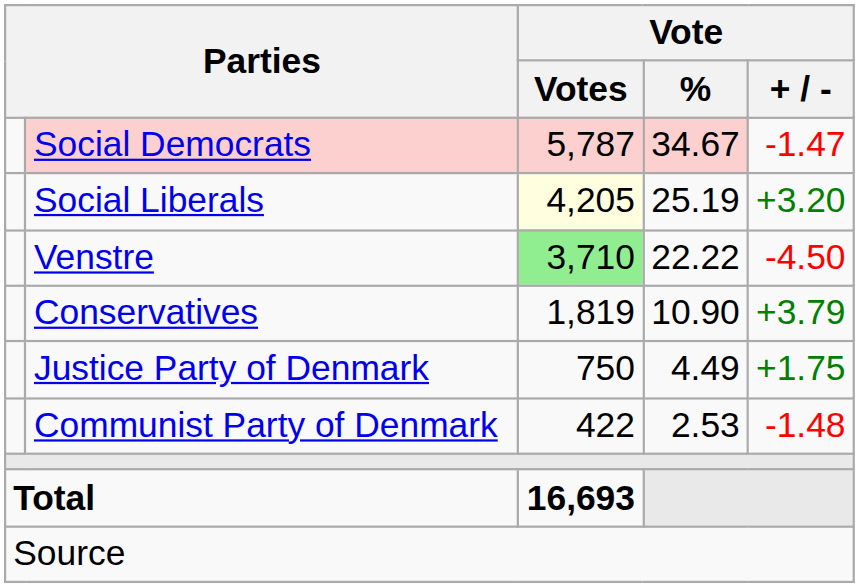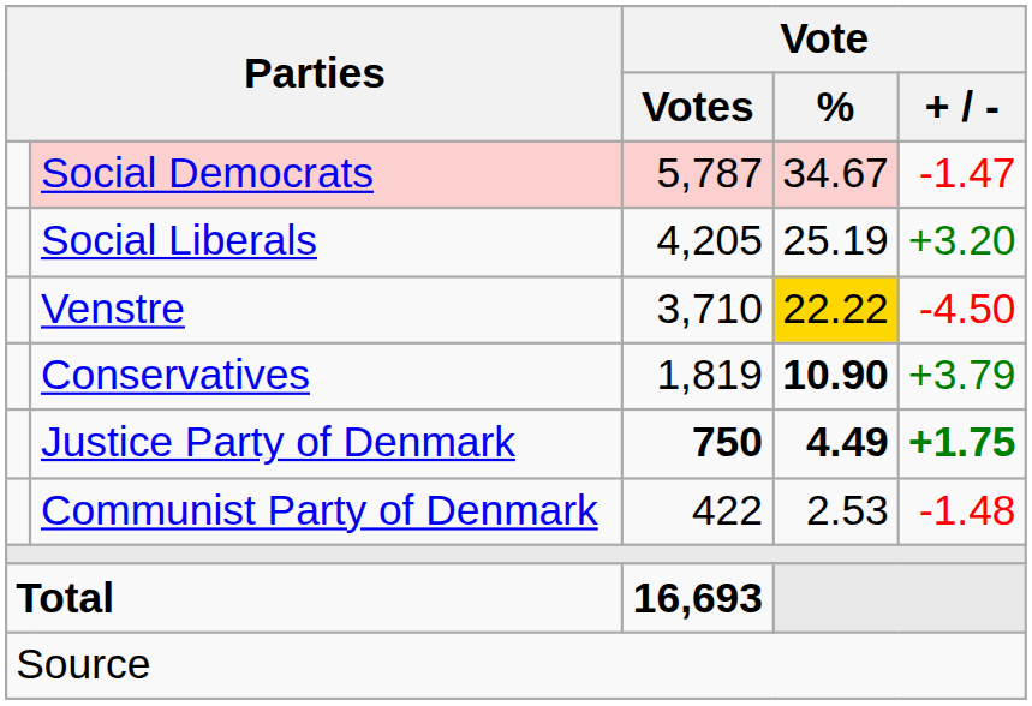Social Liberals | Vote / Votes: lightyellow background -> no background
Venstre | Vote / Votes: lightgreen background -> no background
Venstre | Vote / %: no background -> gold background
Conservatives | Vote / %: normal -> bold
Justice Party of Denmark | Vote / Votes: normal -> bold
Justice Party of Denmark | Vote / %: normal -> bold
Justice Party of Denmark | Vote / + / -: normal -> bold
